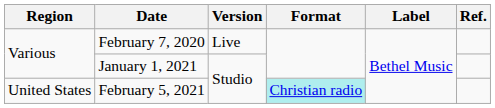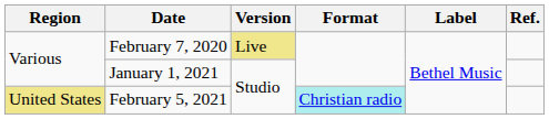February 7, 2020 | Version: no background -> khaki background
February 5, 2021 | Region: no background -> khaki background
